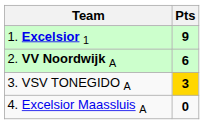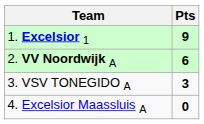3. VSV TONEGIDO A | Pts: gold background -> no background
